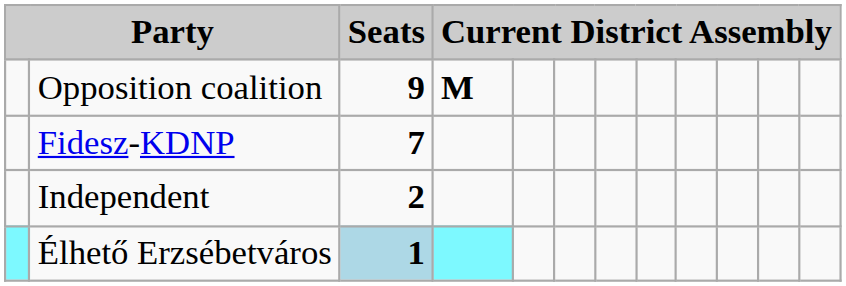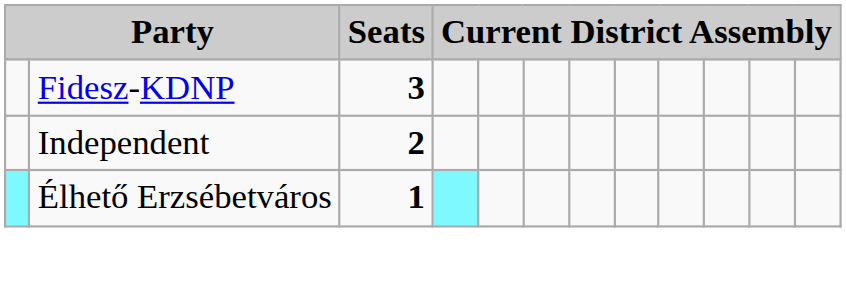- row: Opposition coalition | 9 | M
Fidesz-KDNP | Seats: 7 -> 3
Élhető Erzsébetváros | Seats: lightblue background -> no background
